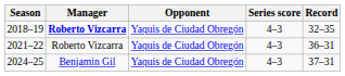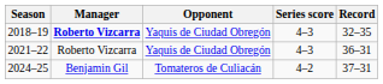2024–25 | Opponent: Yaquis de Ciudad Obregón -> Tomateros de Culiacán
2024–25 | Series score: 4–3 -> 4–2
